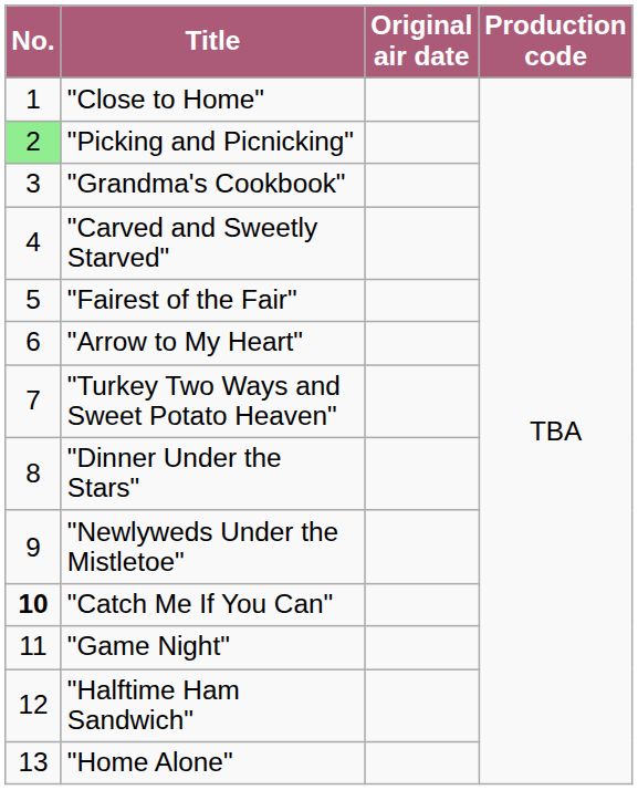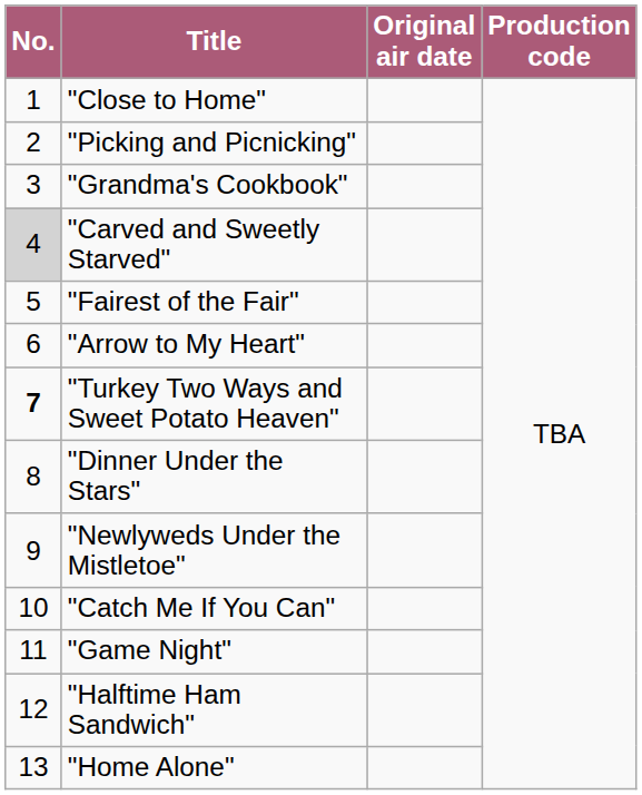"Picking and Picnicking" | No.: lightgreen background -> no background
"Carved and Sweetly Starved" | No.: no background -> lightgrey background
"Turkey Two Ways and Sweet Potato Heaven" | No.: normal -> bold
"Catch Me If You Can" | No.: bold -> normal
